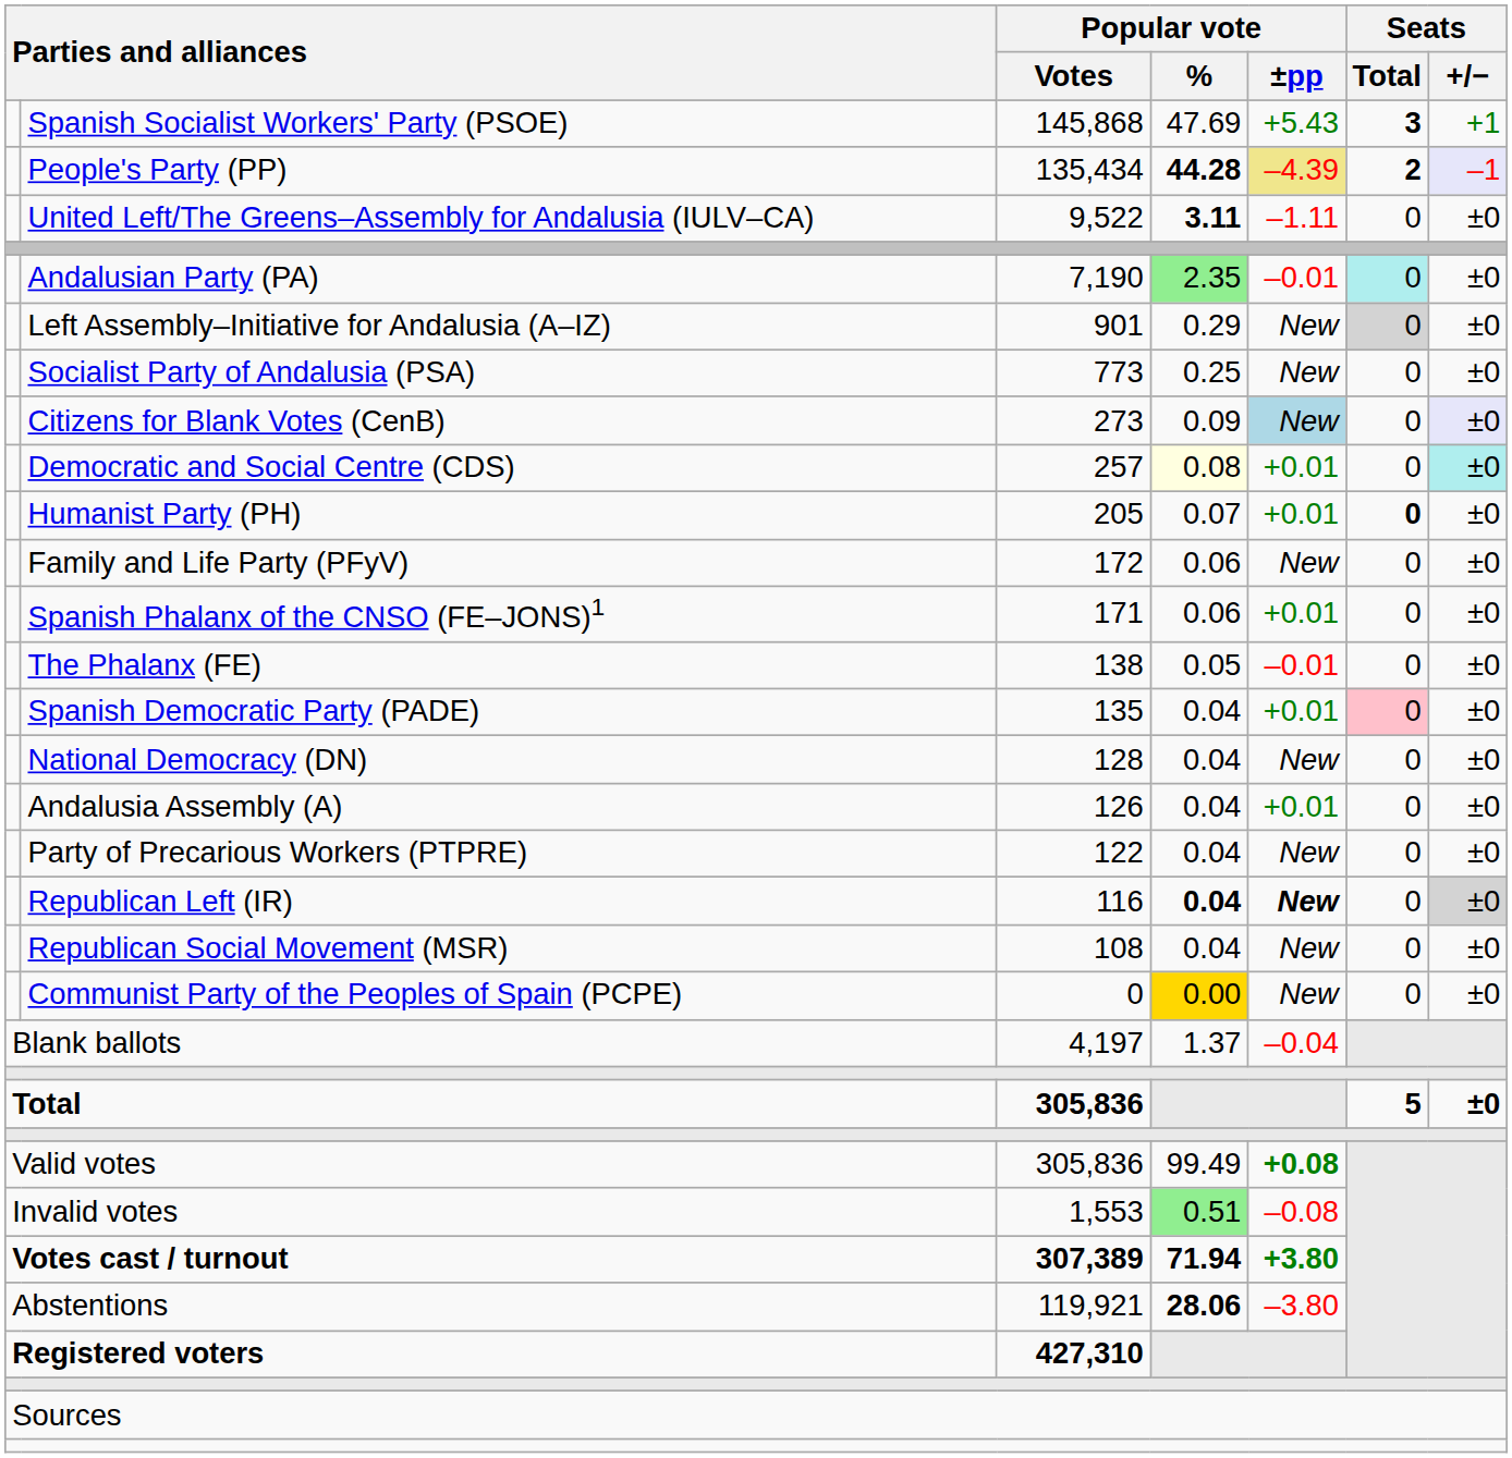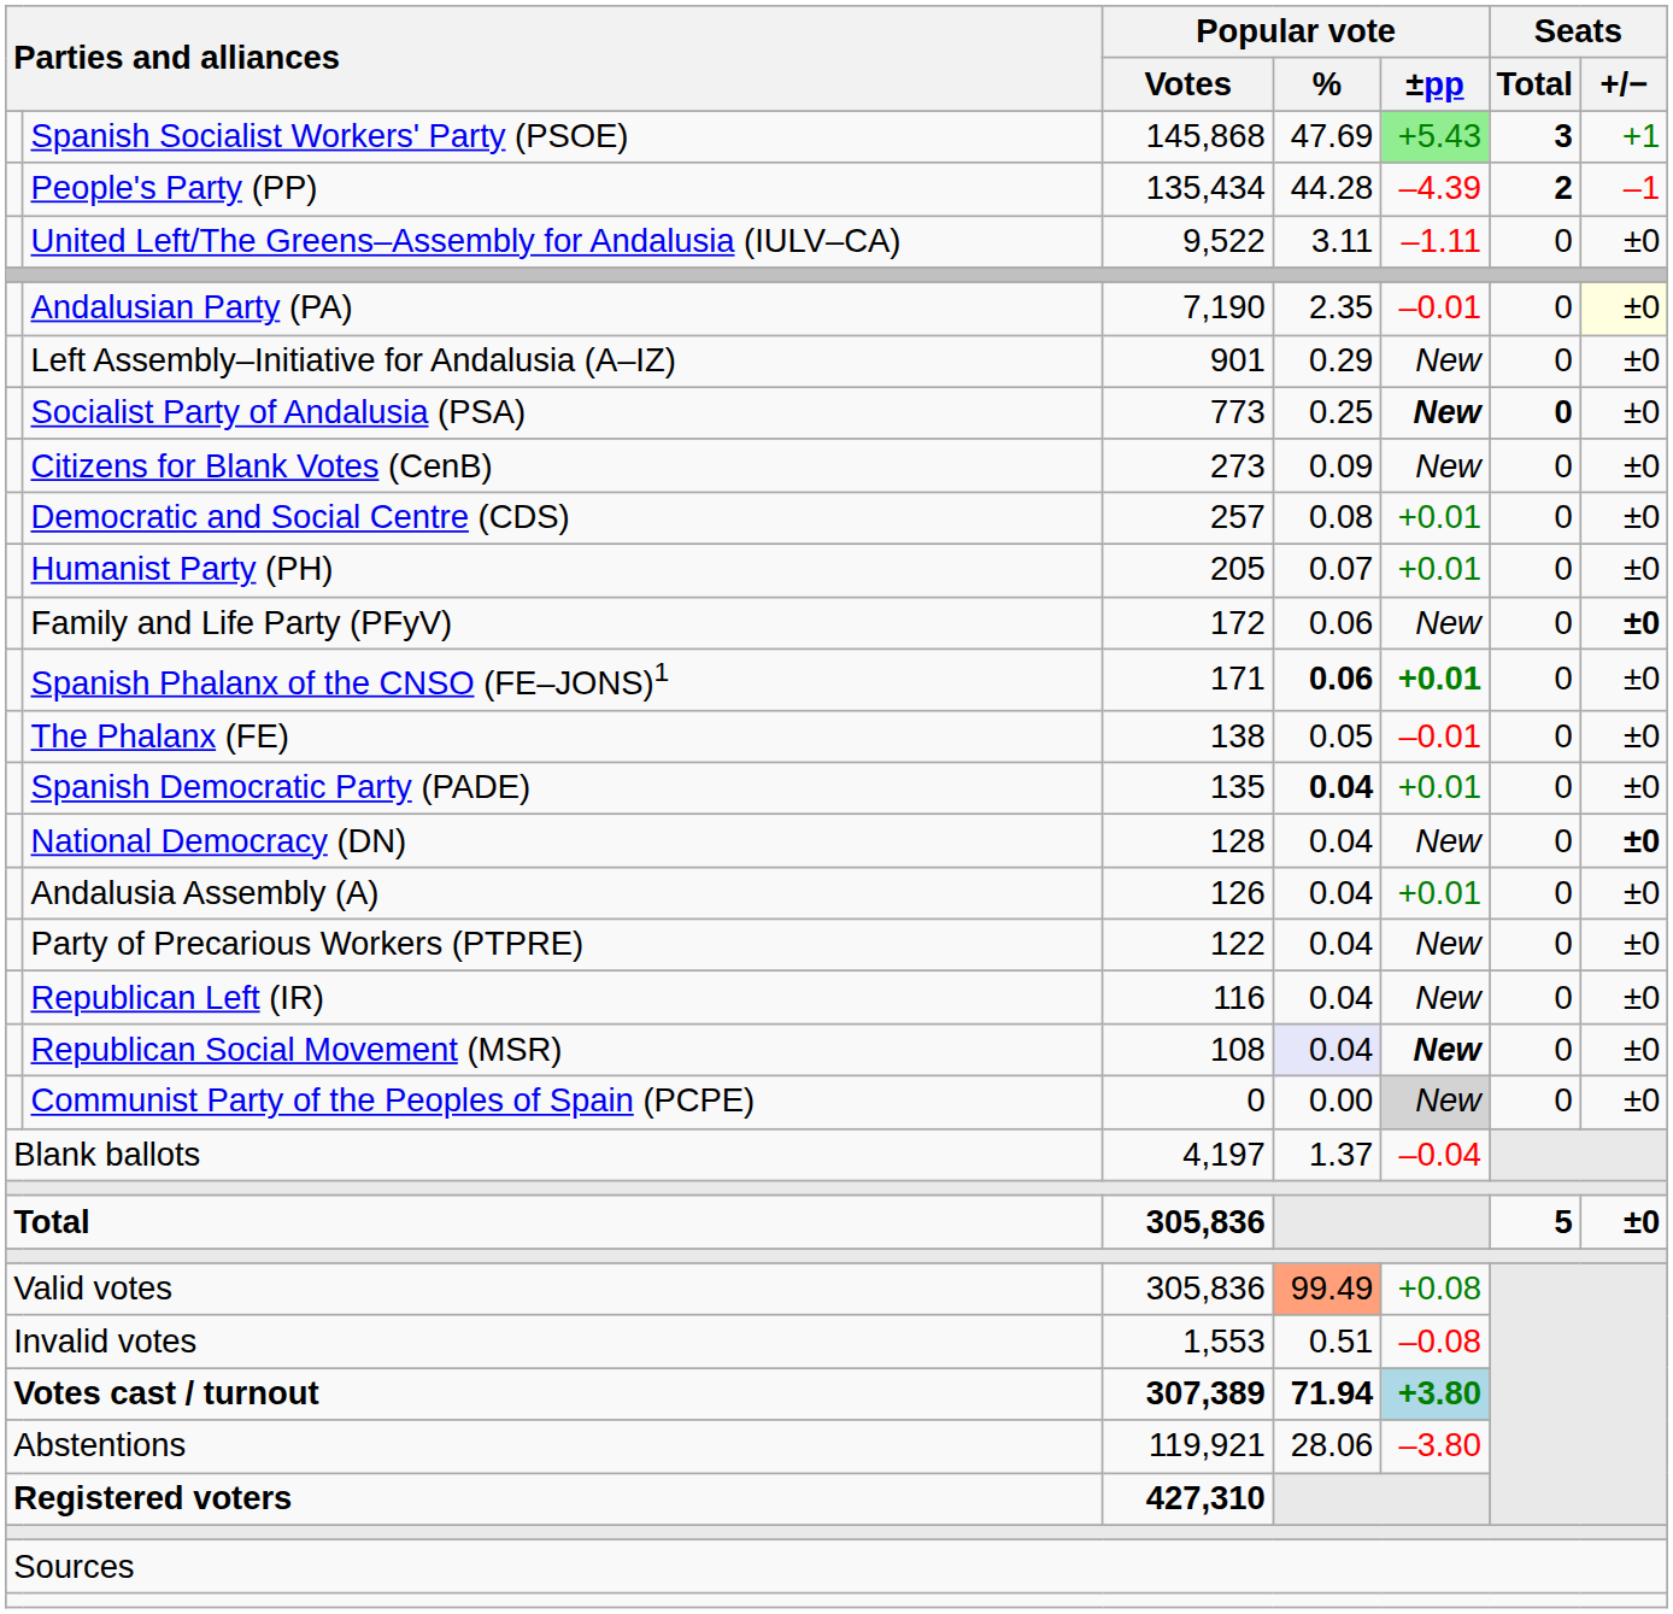Spanish Socialist Workers' Party (PSOE) | Popular vote / ±pp: no background -> lightgreen background
People's Party (PP) | Popular vote / %: bold -> normal
People's Party (PP) | Popular vote / ±pp: khaki background -> no background
People's Party (PP) | Seats / +/−: lavender background -> no background
United Left/The Greens–Assembly for Andalusia (IULV–CA) | Popular vote / %: bold -> normal
Andalusian Party (PA) | Popular vote / %: lightgreen background -> no background
Andalusian Party (PA) | Seats / Total: paleturquoise background -> no background
Andalusian Party (PA) | Seats / +/−: no background -> lightyellow background
Left Assembly–Initiative for Andalusia (A–IZ) | Seats / Total: lightgrey background -> no background
Socialist Party of Andalusia (PSA) | Popular vote / ±pp: normal -> bold
Socialist Party of Andalusia (PSA) | Seats / Total: normal -> bold
Citizens for Blank Votes (CenB) | Popular vote / ±pp: lightblue background -> no background
Citizens for Blank Votes (CenB) | Seats / +/−: lavender background -> no background
Democratic and Social Centre (CDS) | Popular vote / %: lightyellow background -> no background
Democratic and Social Centre (CDS) | Seats / +/−: paleturquoise background -> no background
Humanist Party (PH) | Seats / Total: bold -> normal
Family and Life Party (PFyV) | Seats / +/−: normal -> bold
Spanish Phalanx of the CNSO (FE–JONS)1 | Popular vote / %: normal -> bold
Spanish Phalanx of the CNSO (FE–JONS)1 | Popular vote / ±pp: normal -> bold
Spanish Democratic Party (PADE) | Popular vote / %: normal -> bold
Spanish Democratic Party (PADE) | Seats / Total: pink background -> no background
National Democracy (DN) | Seats / +/−: normal -> bold
Republican Left (IR) | Popular vote / %: bold -> normal
Republican Left (IR) | Popular vote / ±pp: bold -> normal
Republican Left (IR) | Seats / +/−: lightgrey background -> no background
Republican Social Movement (MSR) | Popular vote / %: no background -> lavender background
Republican Social Movement (MSR) | Popular vote / ±pp: normal -> bold
Communist Party of the Peoples of Spain (PCPE) | Popular vote / %: gold background -> no background
Communist Party of the Peoples of Spain (PCPE) | Popular vote / ±pp: no background -> lightgrey background
Valid votes | Popular vote / %: no background -> lightsalmon background
Valid votes | Popular vote / ±pp: bold -> normal
Invalid votes | Popular vote / %: lightgreen background -> no background
Votes cast / turnout | Popular vote / ±pp: no background -> lightblue background
Abstentions | Popular vote / %: bold -> normal
